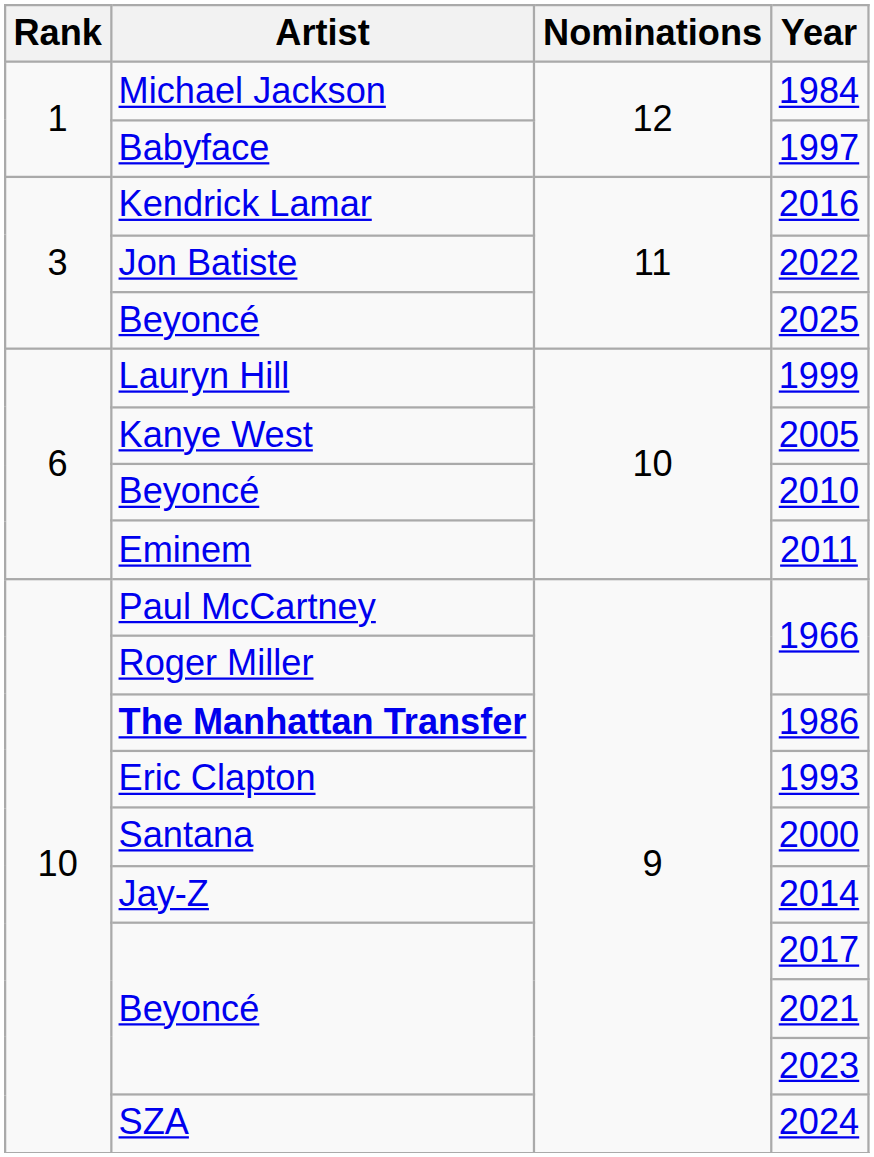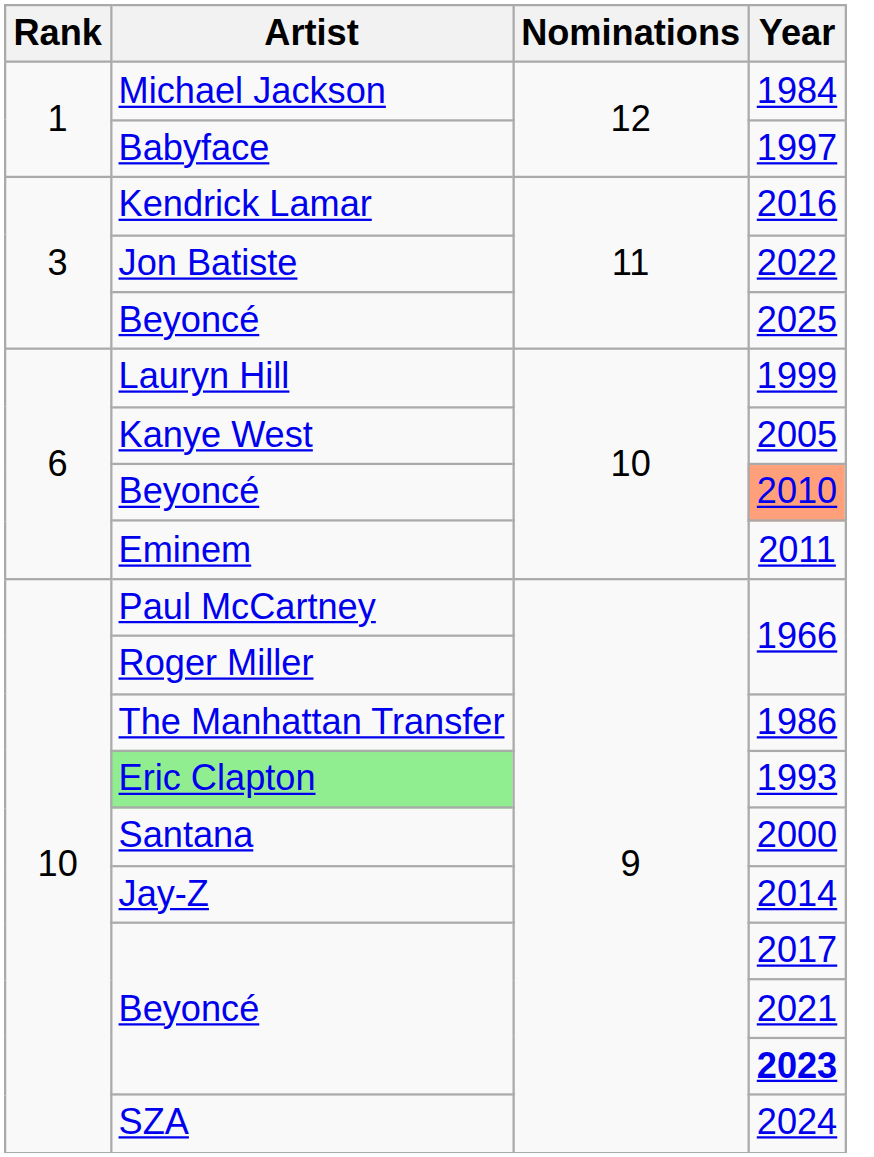2010 | Year: no background -> lightsalmon background
1986 | Artist: bold -> normal
1993 | Artist: no background -> lightgreen background
2023 | Year: normal -> bold
